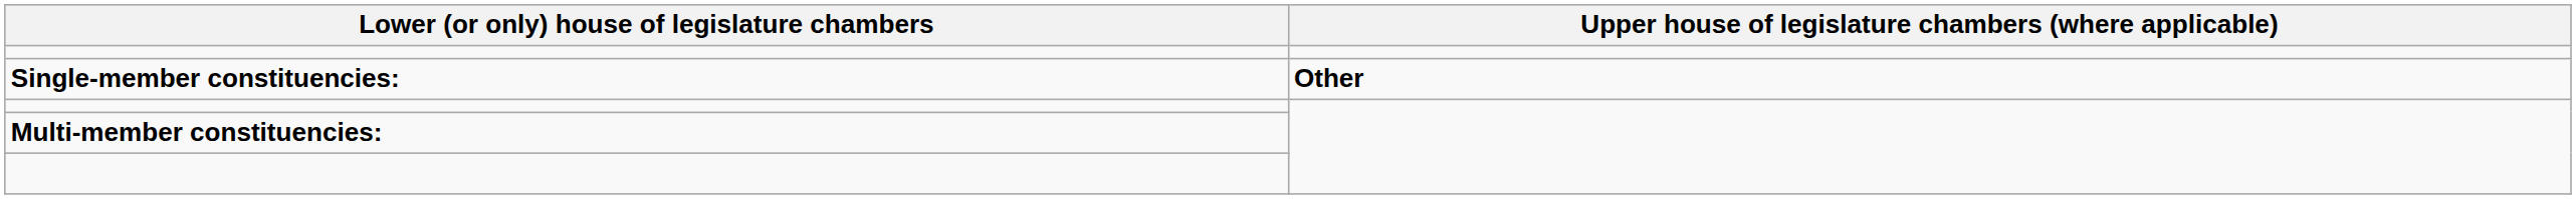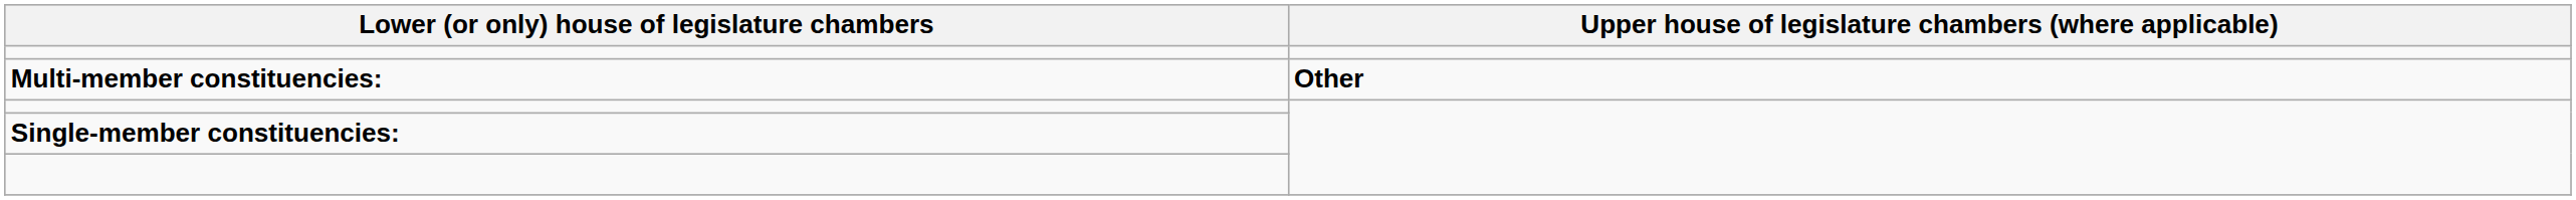row 3 | Lower (or only) house of legislature chambers: Single-member constituencies: -> Multi-member constituencies:
row 5 | Lower (or only) house of legislature chambers: Multi-member constituencies: -> Single-member constituencies:
